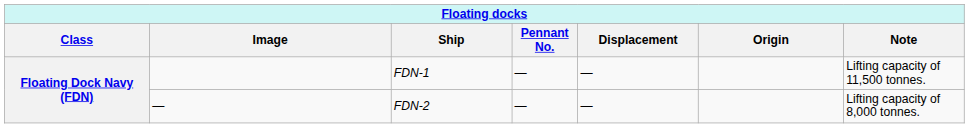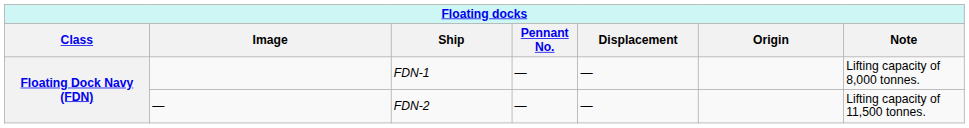FDN-1 | Note: Lifting capacity of 11,500 tonnes. -> Lifting capacity of 8,000 tonnes.
FDN-2 | Note: Lifting capacity of 8,000 tonnes. -> Lifting capacity of 11,500 tonnes.
